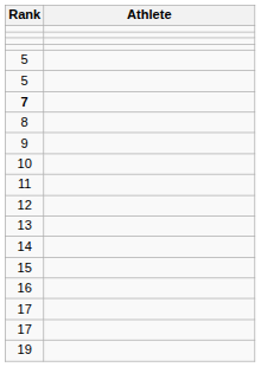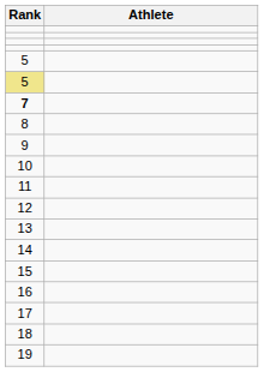row 7 | Rank: no background -> khaki background
row 19 | Rank: 17 -> 18
